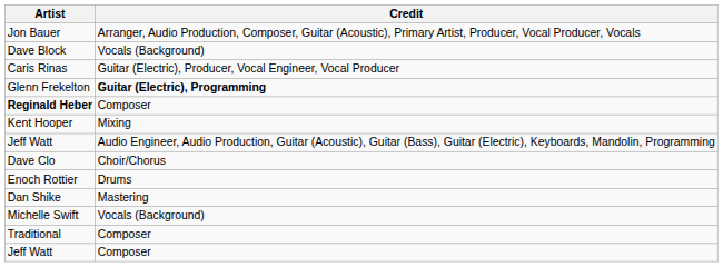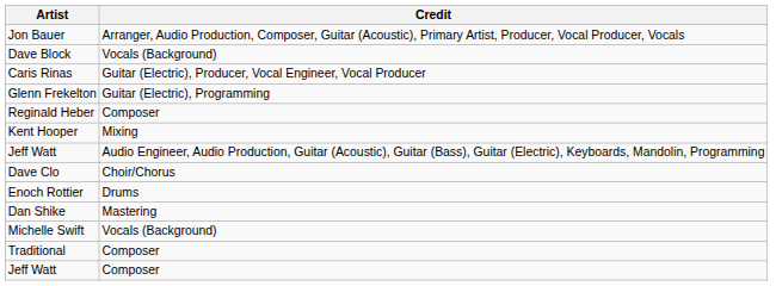row 5 | Credit: bold -> normal
row 6 | Artist: bold -> normal
